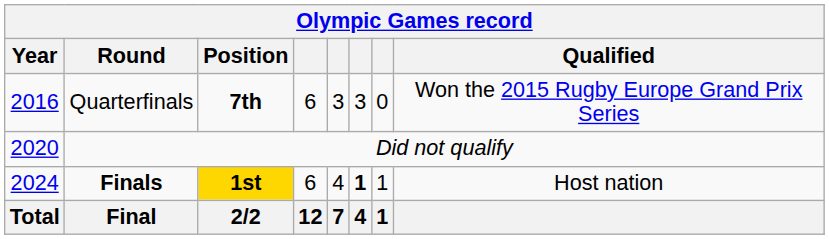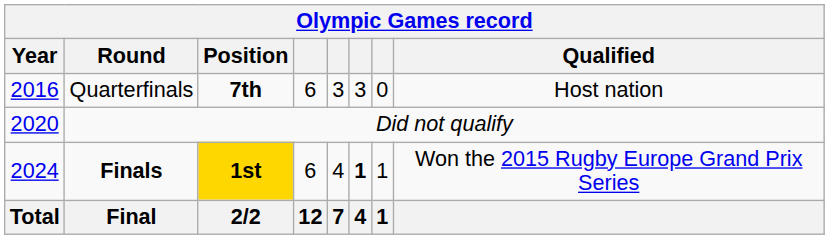Quarterfinals | Olympic Games record / Qualified: Won the 2015 Rugby Europe Grand Prix Series -> Host nation
Finals | Olympic Games record / Qualified: Host nation -> Won the 2015 Rugby Europe Grand Prix Series
